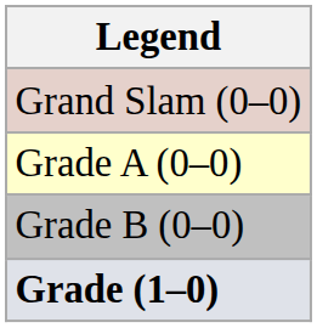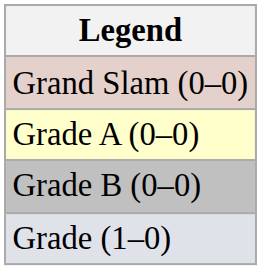row 5 | column 1: bold -> normal
